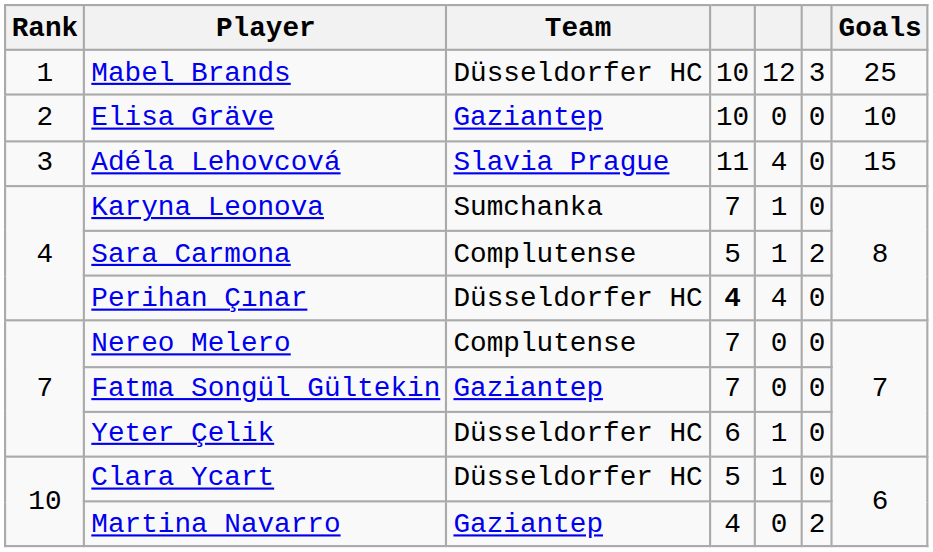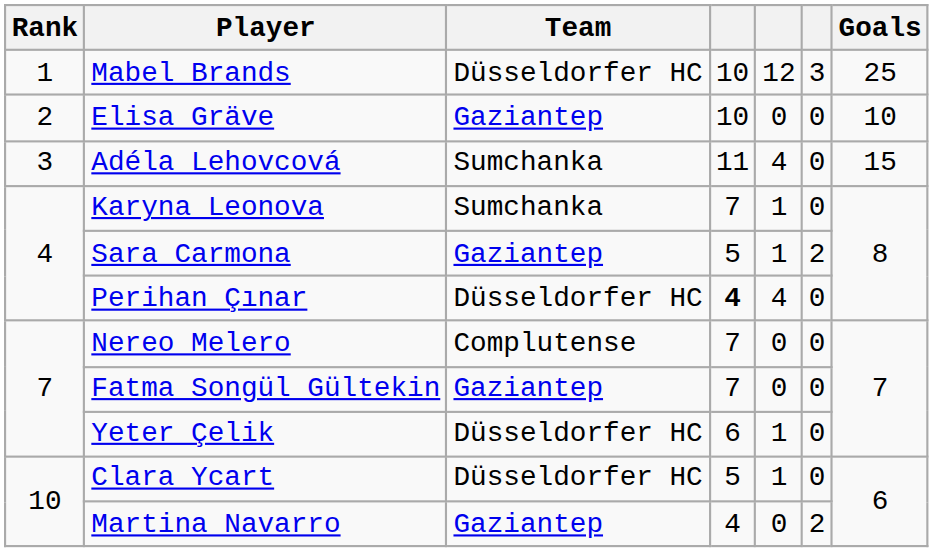Adéla Lehovcová | Team: Slavia Prague -> Sumchanka
Sara Carmona | Team: Complutense -> Gaziantep
